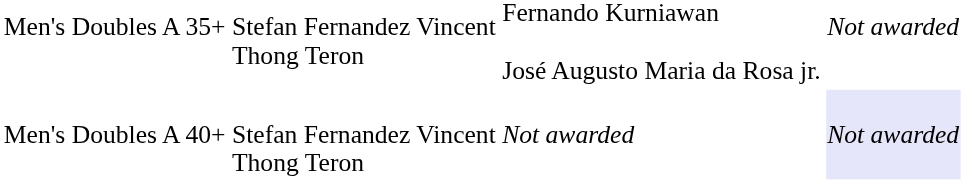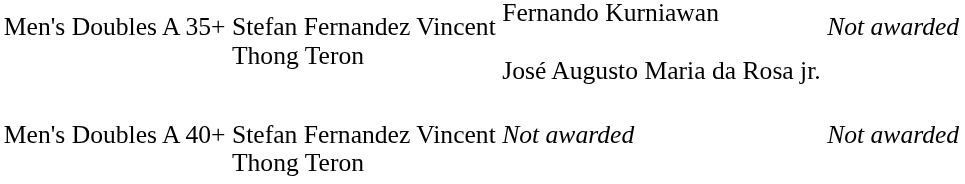Men's Doubles A 40+ | column 4: lavender background -> no background
